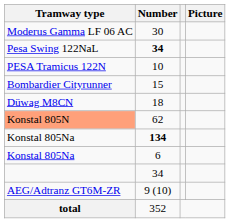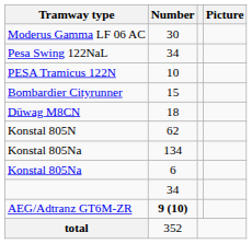Pesa Swing 122NaL | Number: bold -> normal
Konstal 805N | Tramway type: lightsalmon background -> no background
Konstal 805Na / 134 | Number: bold -> normal
AEG/Adtranz GT6M-ZR | Number: normal -> bold
